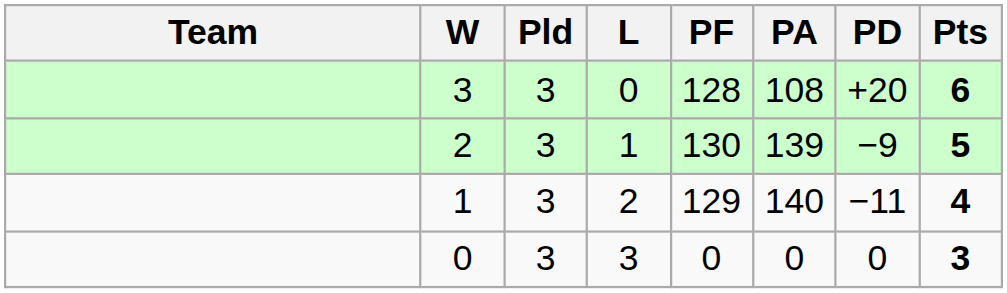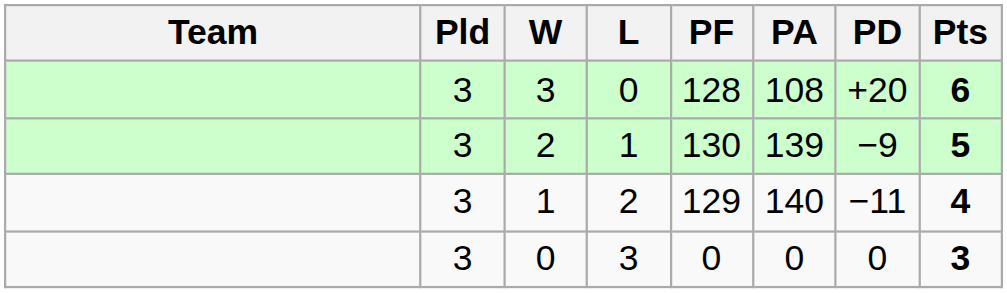columns swapped: Pld <-> W
